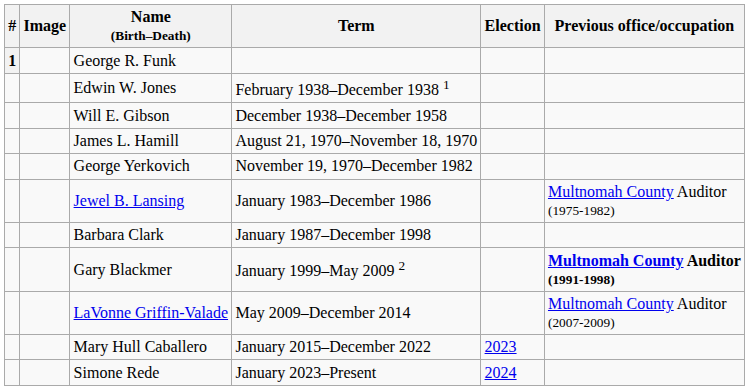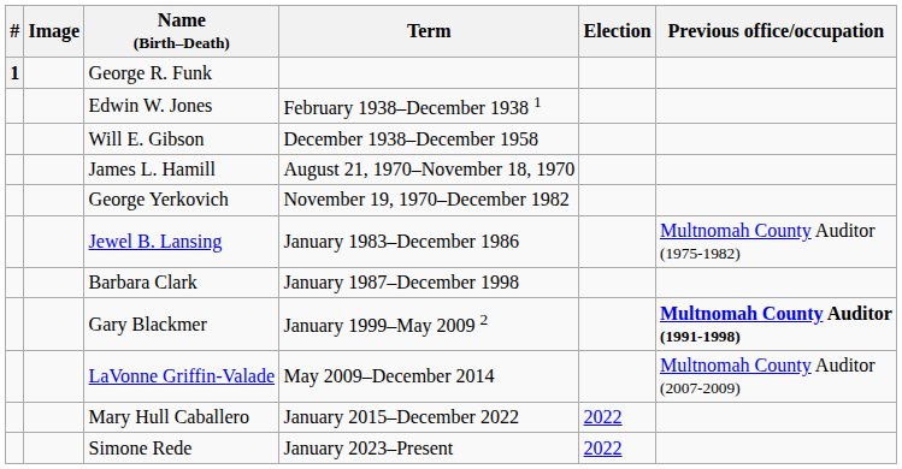Mary Hull Caballero | Election: 2023 -> 2022
Simone Rede | Election: 2024 -> 2022
